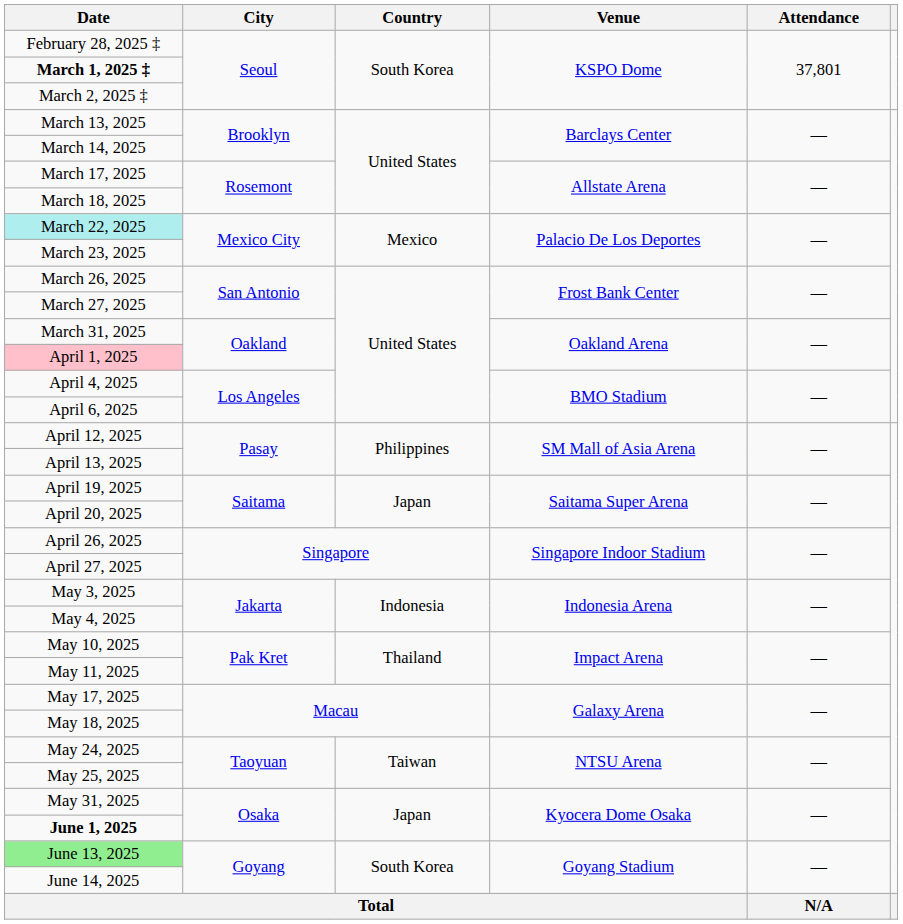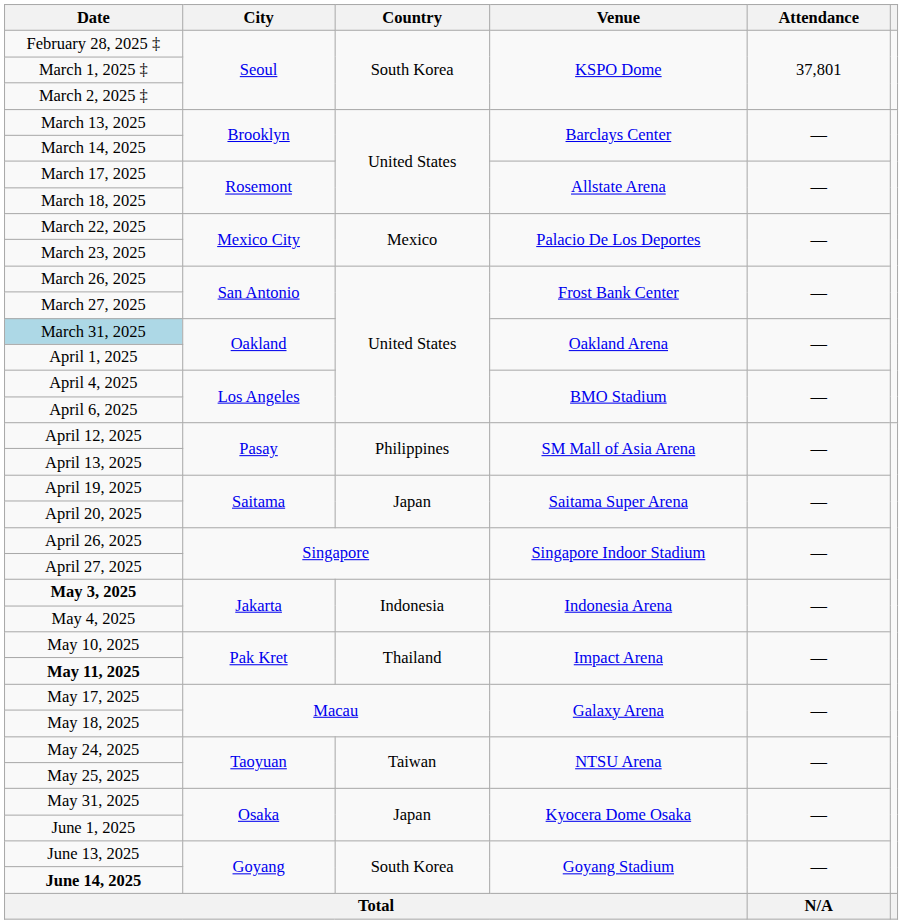March 1, 2025 ‡ | Date: bold -> normal
March 22, 2025 | Date: paleturquoise background -> no background
March 31, 2025 | Date: no background -> lightblue background
April 1, 2025 | Date: pink background -> no background
May 3, 2025 | Date: normal -> bold
May 11, 2025 | Date: normal -> bold
June 1, 2025 | Date: bold -> normal
June 13, 2025 | Date: lightgreen background -> no background
June 14, 2025 | Date: normal -> bold
